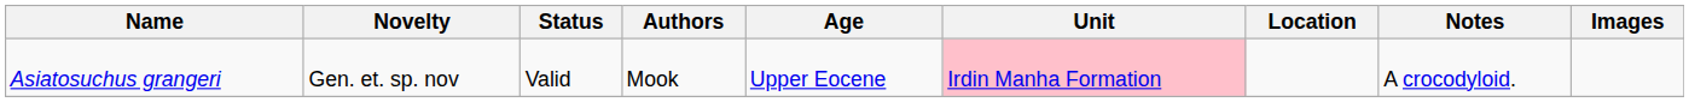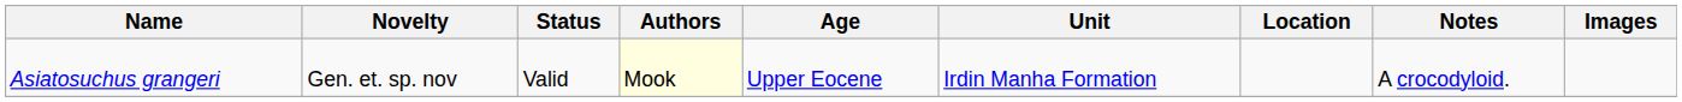Asiatosuchus grangeri | Authors: no background -> lightyellow background
Asiatosuchus grangeri | Unit: pink background -> no background
